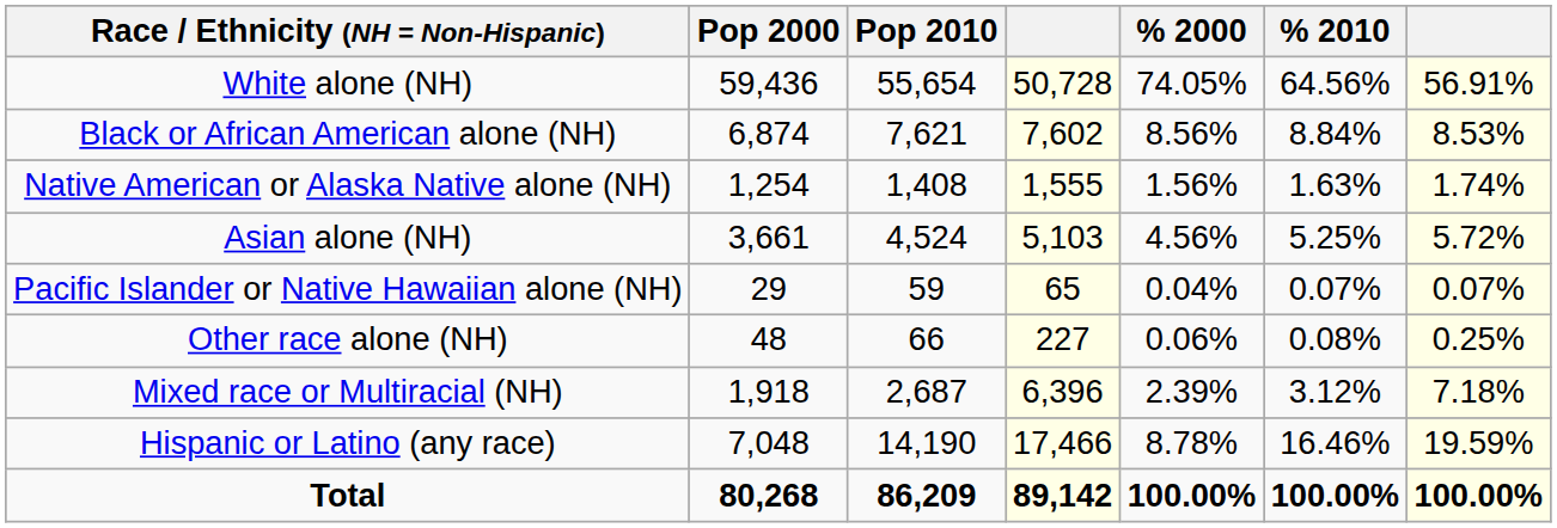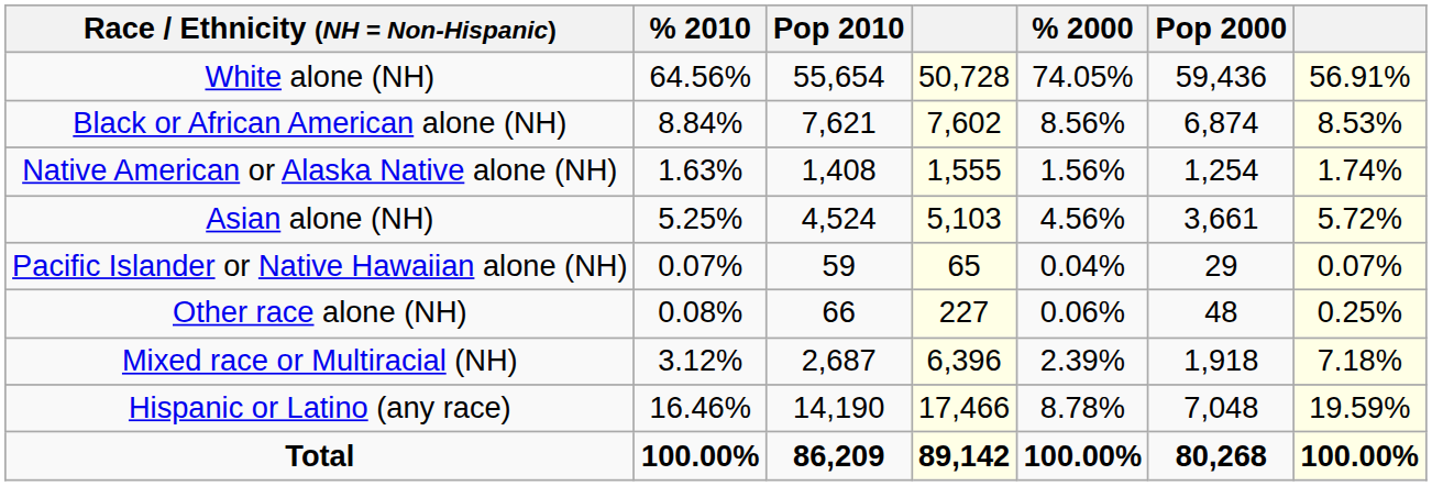columns swapped: Pop 2000 <-> % 2010
